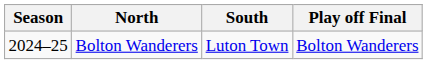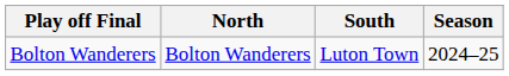columns swapped: Season <-> Play off Final
